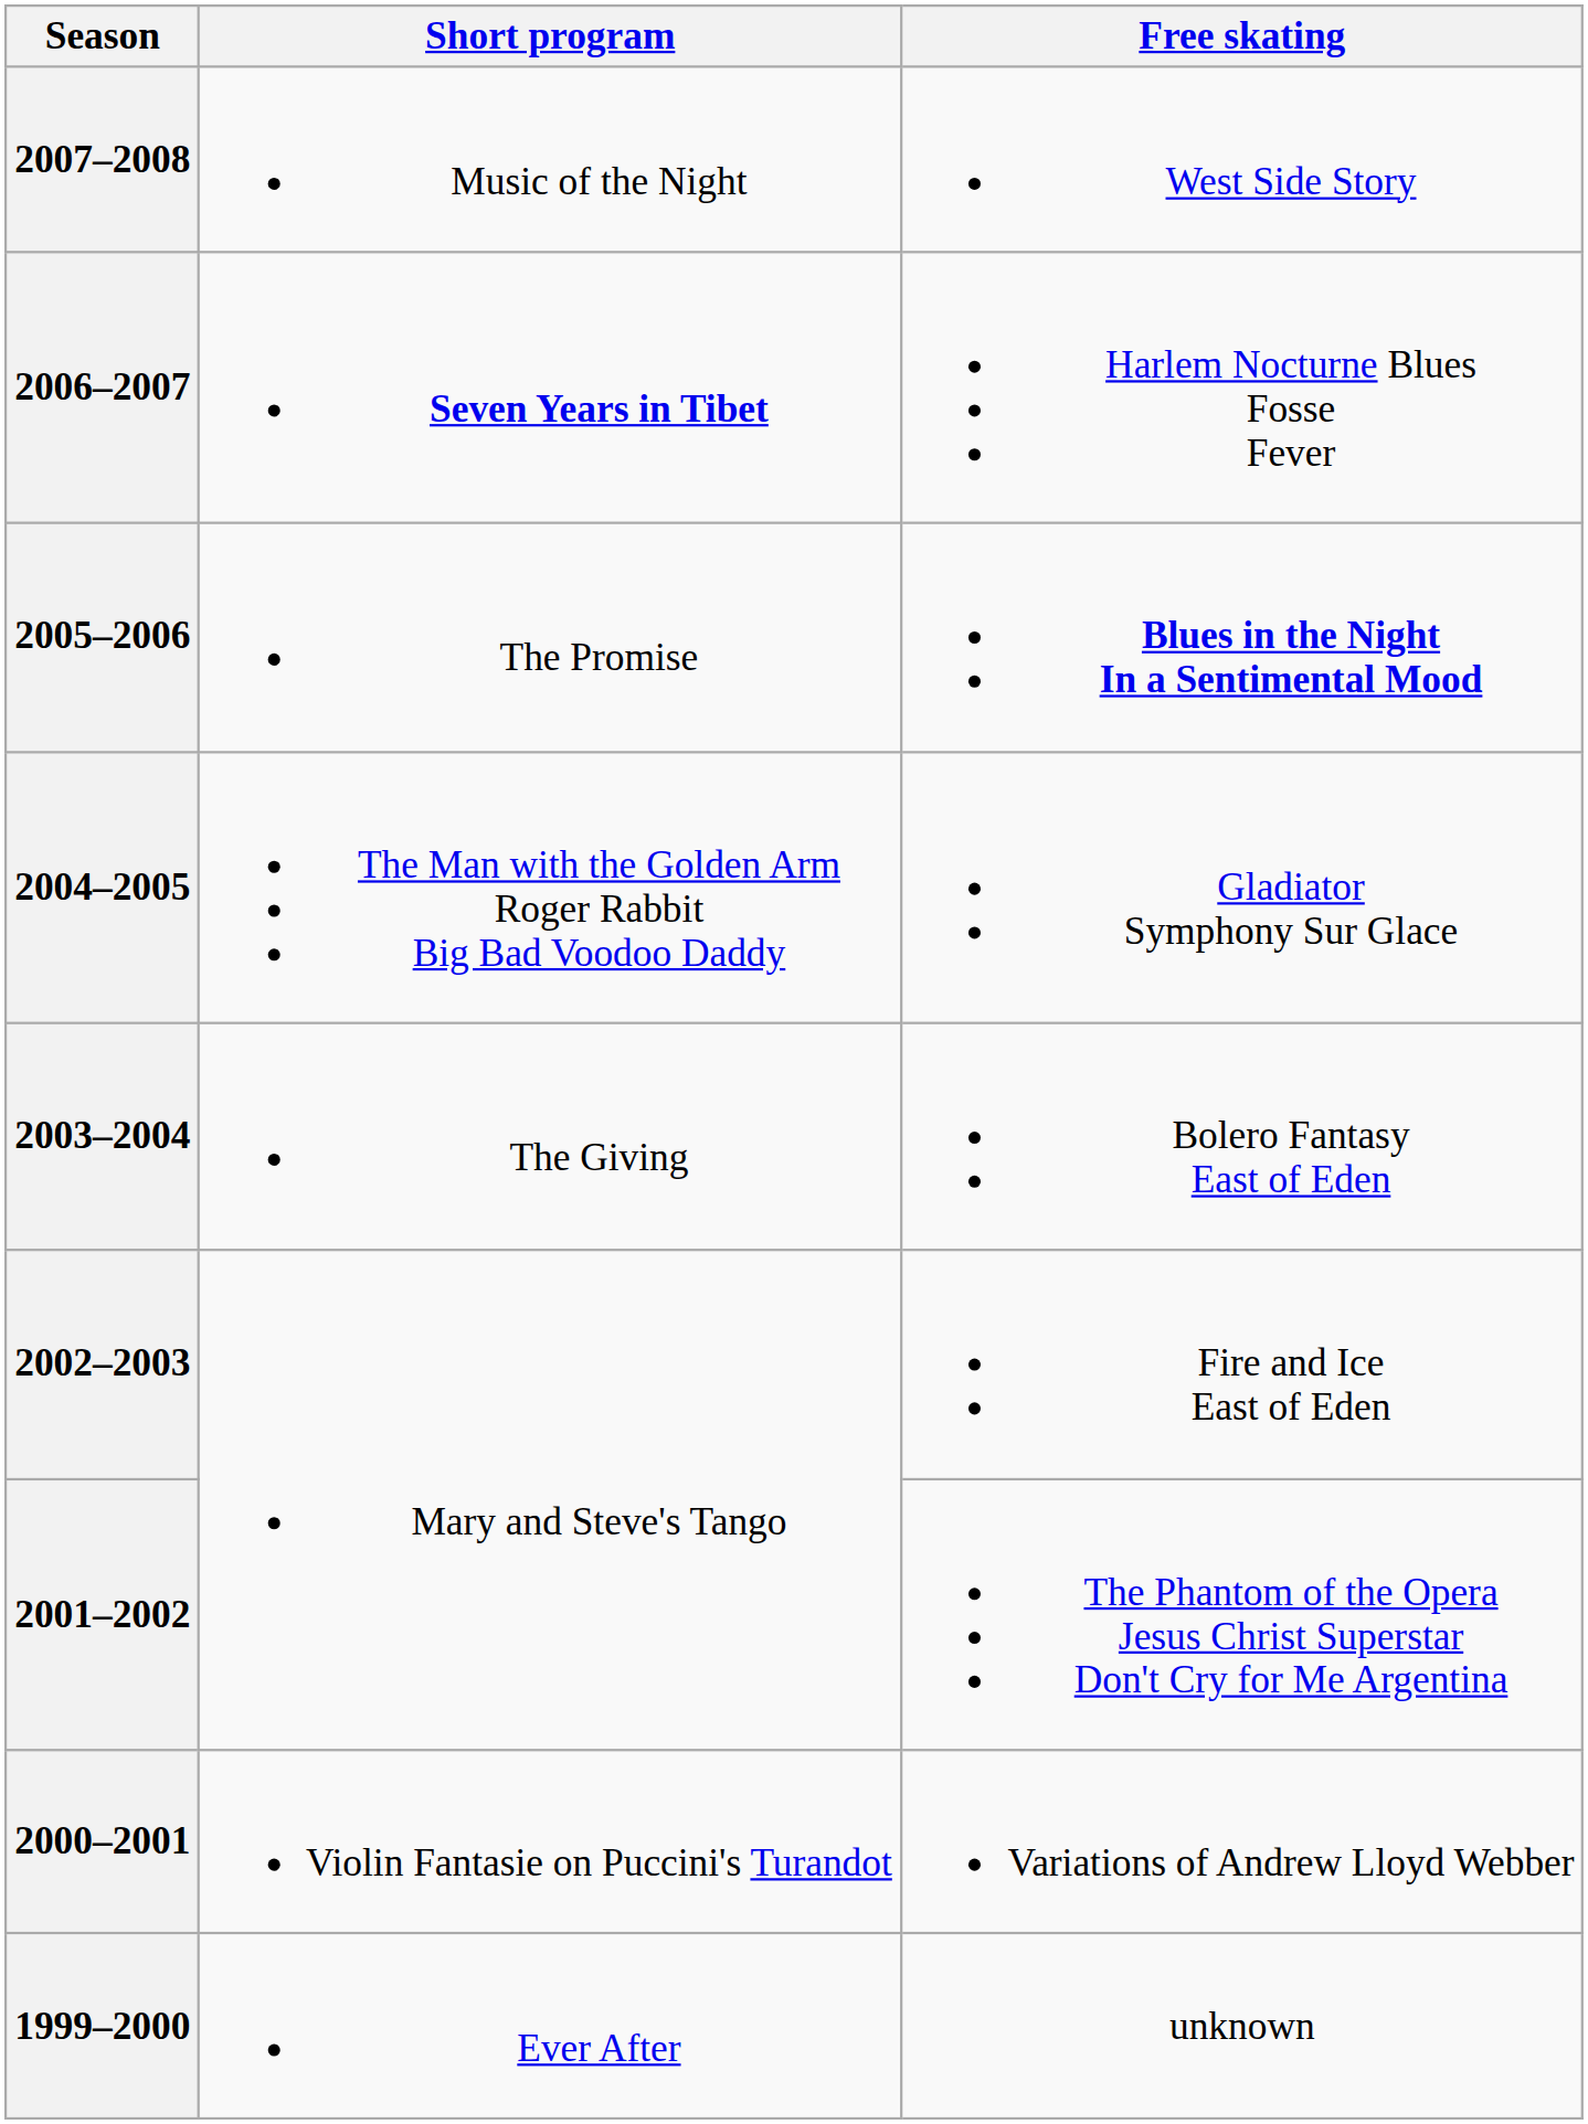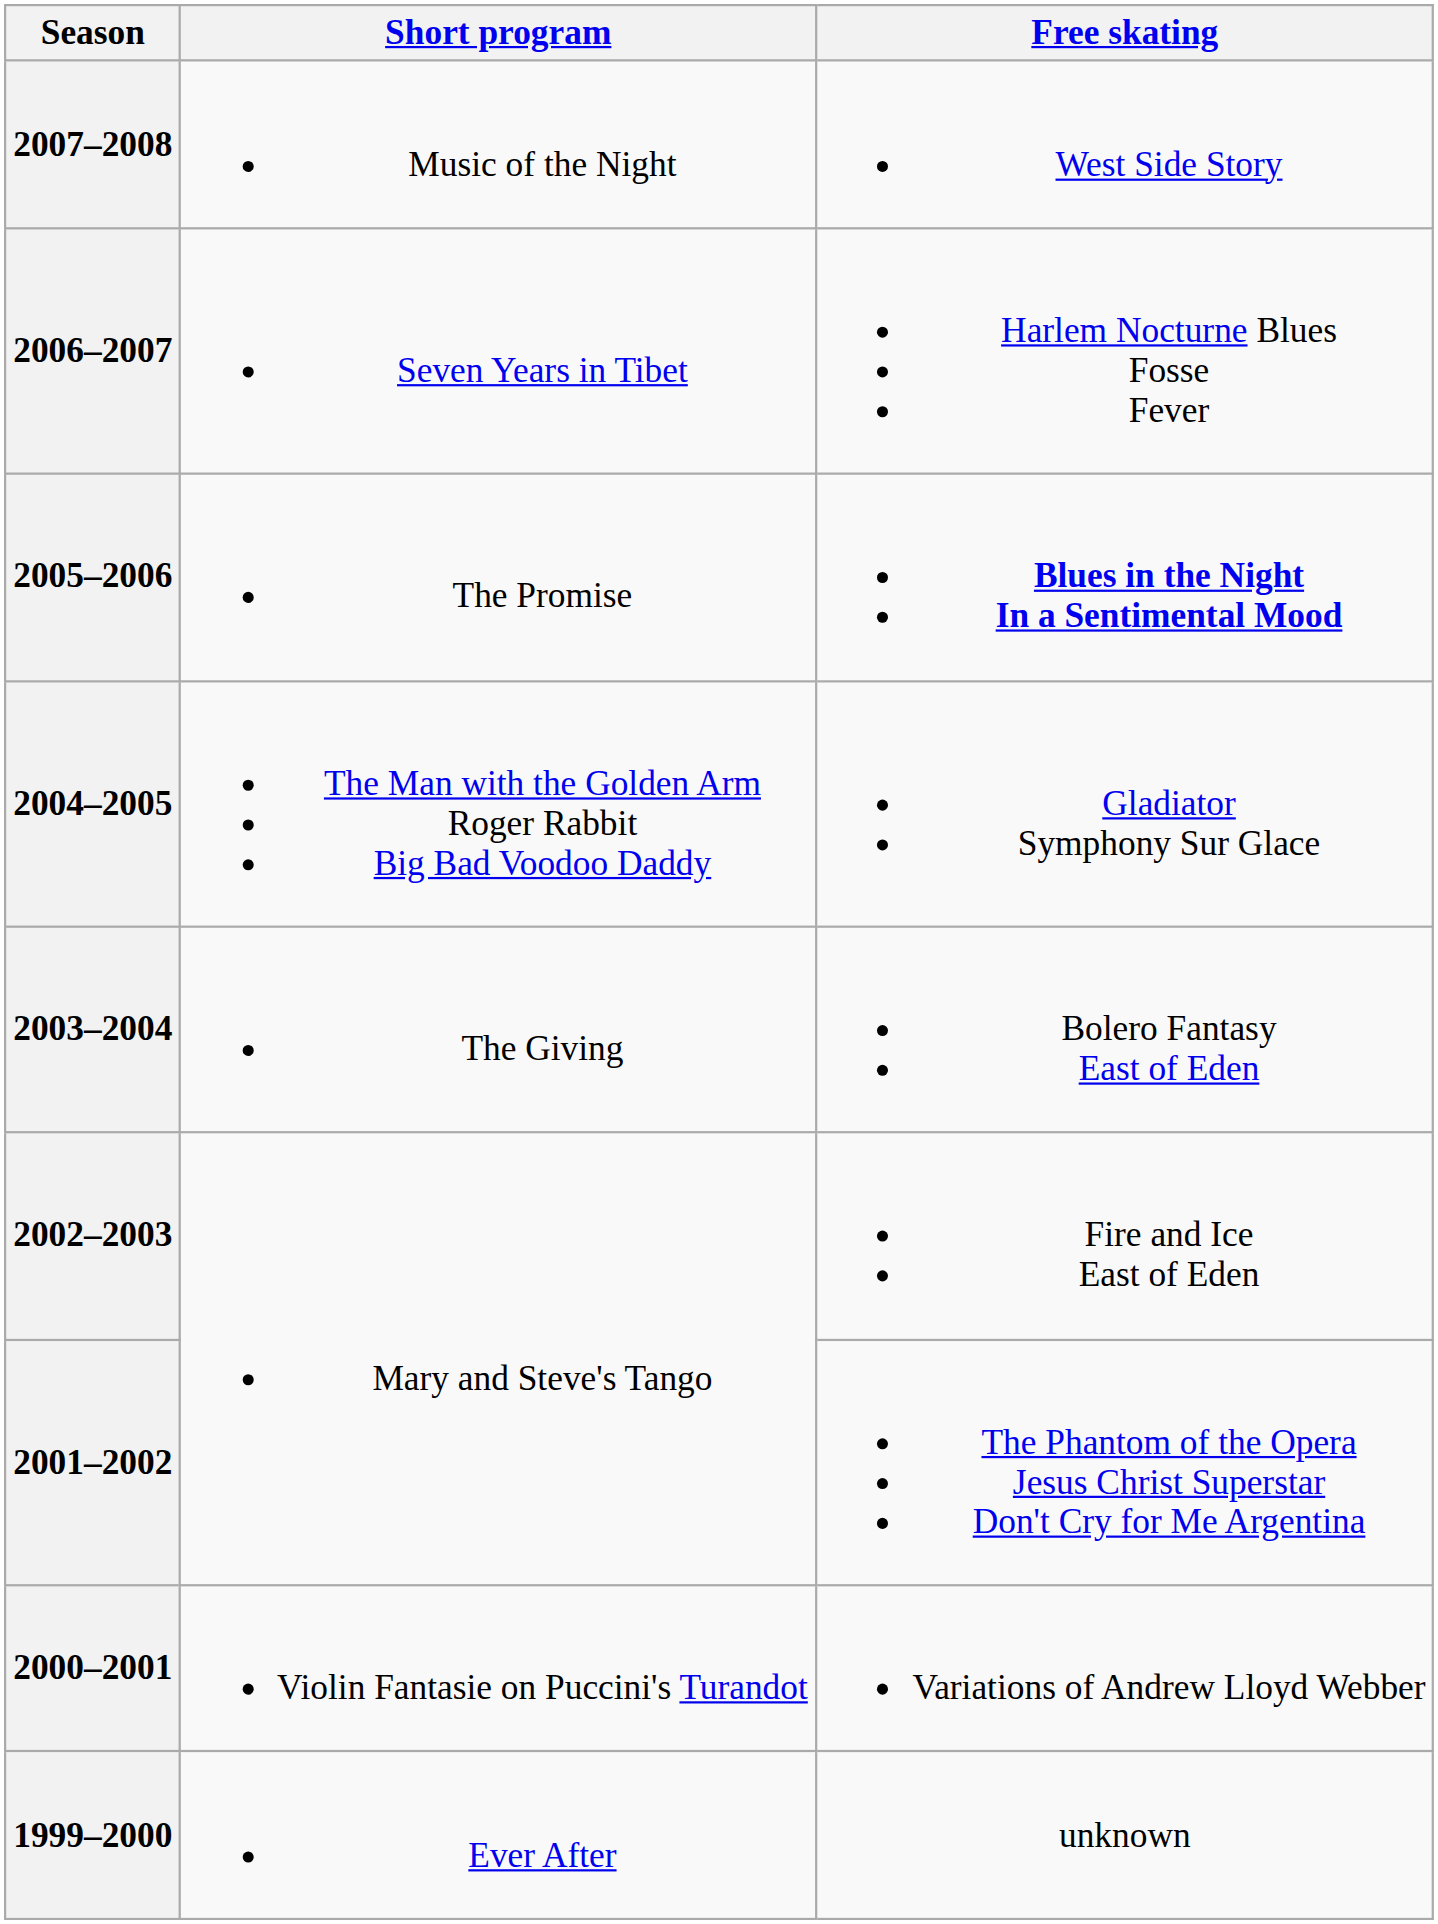2006–2007 | Short program: bold -> normal
